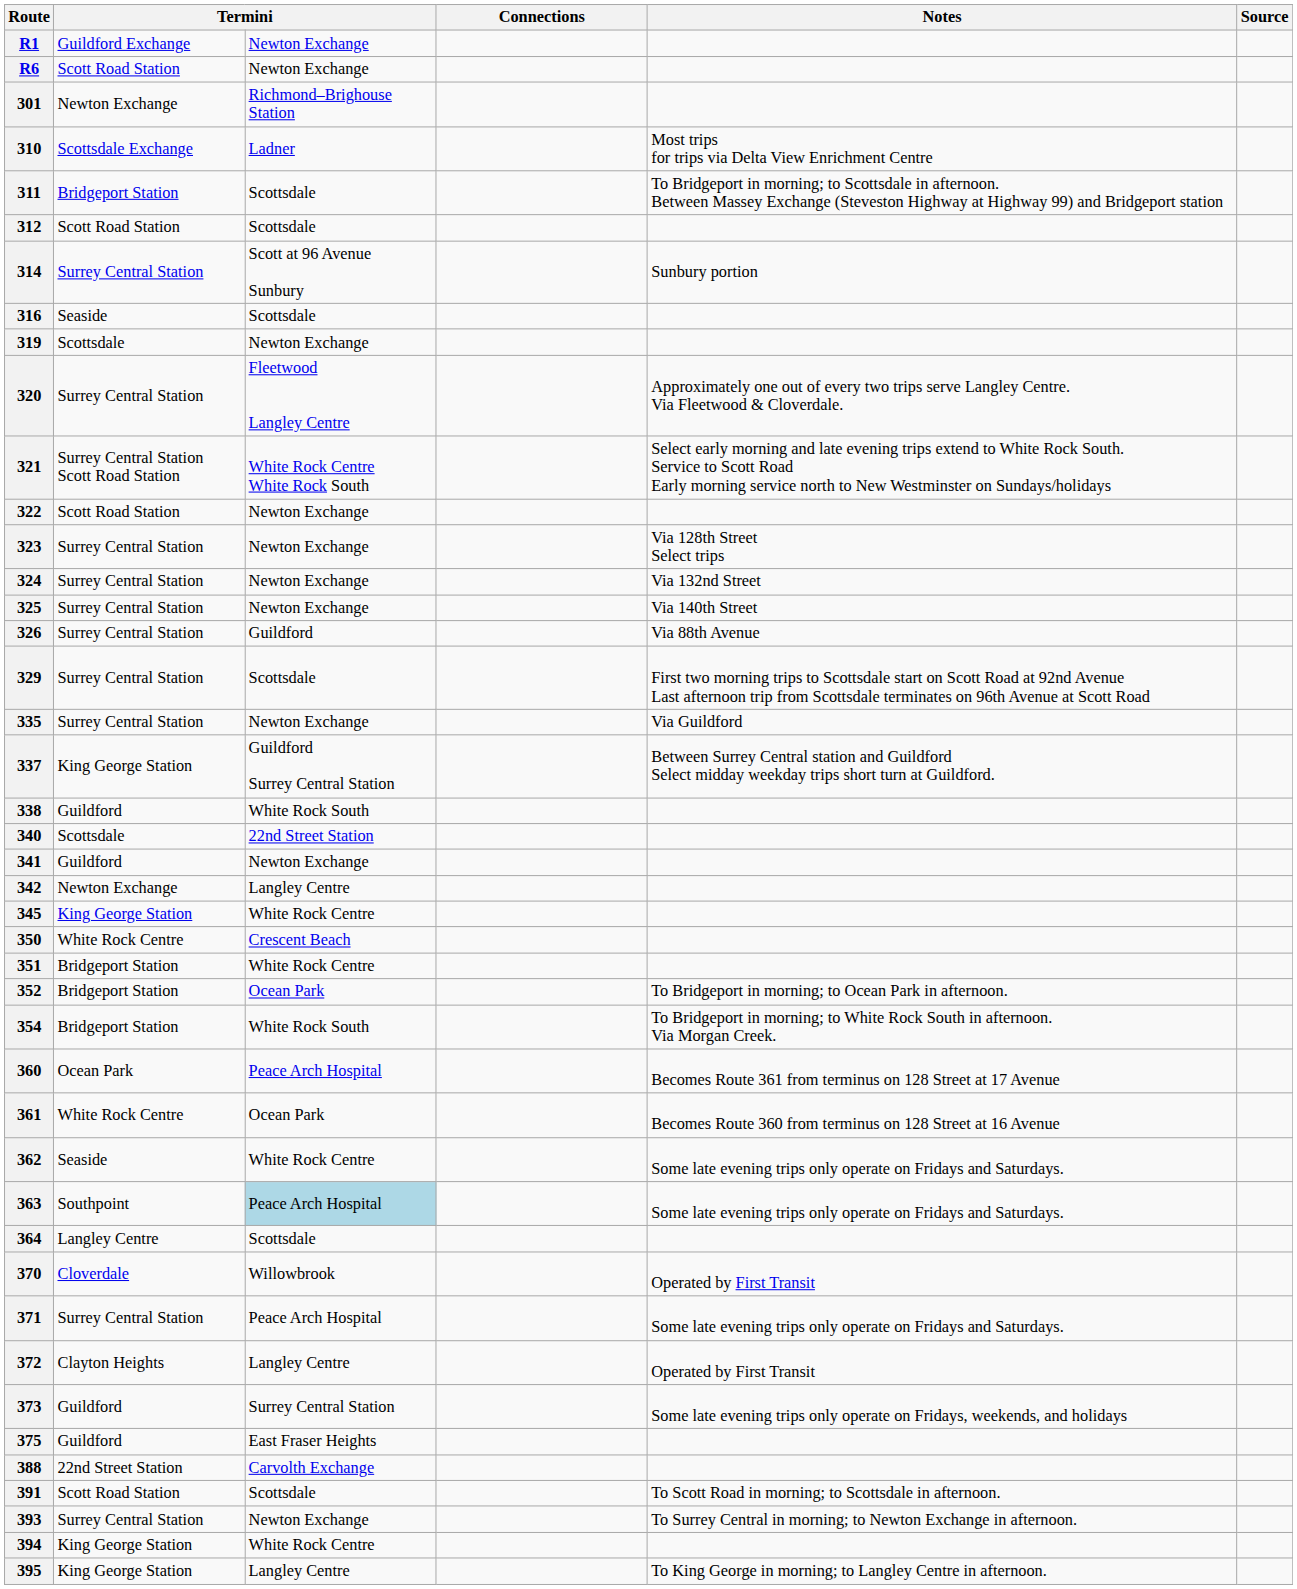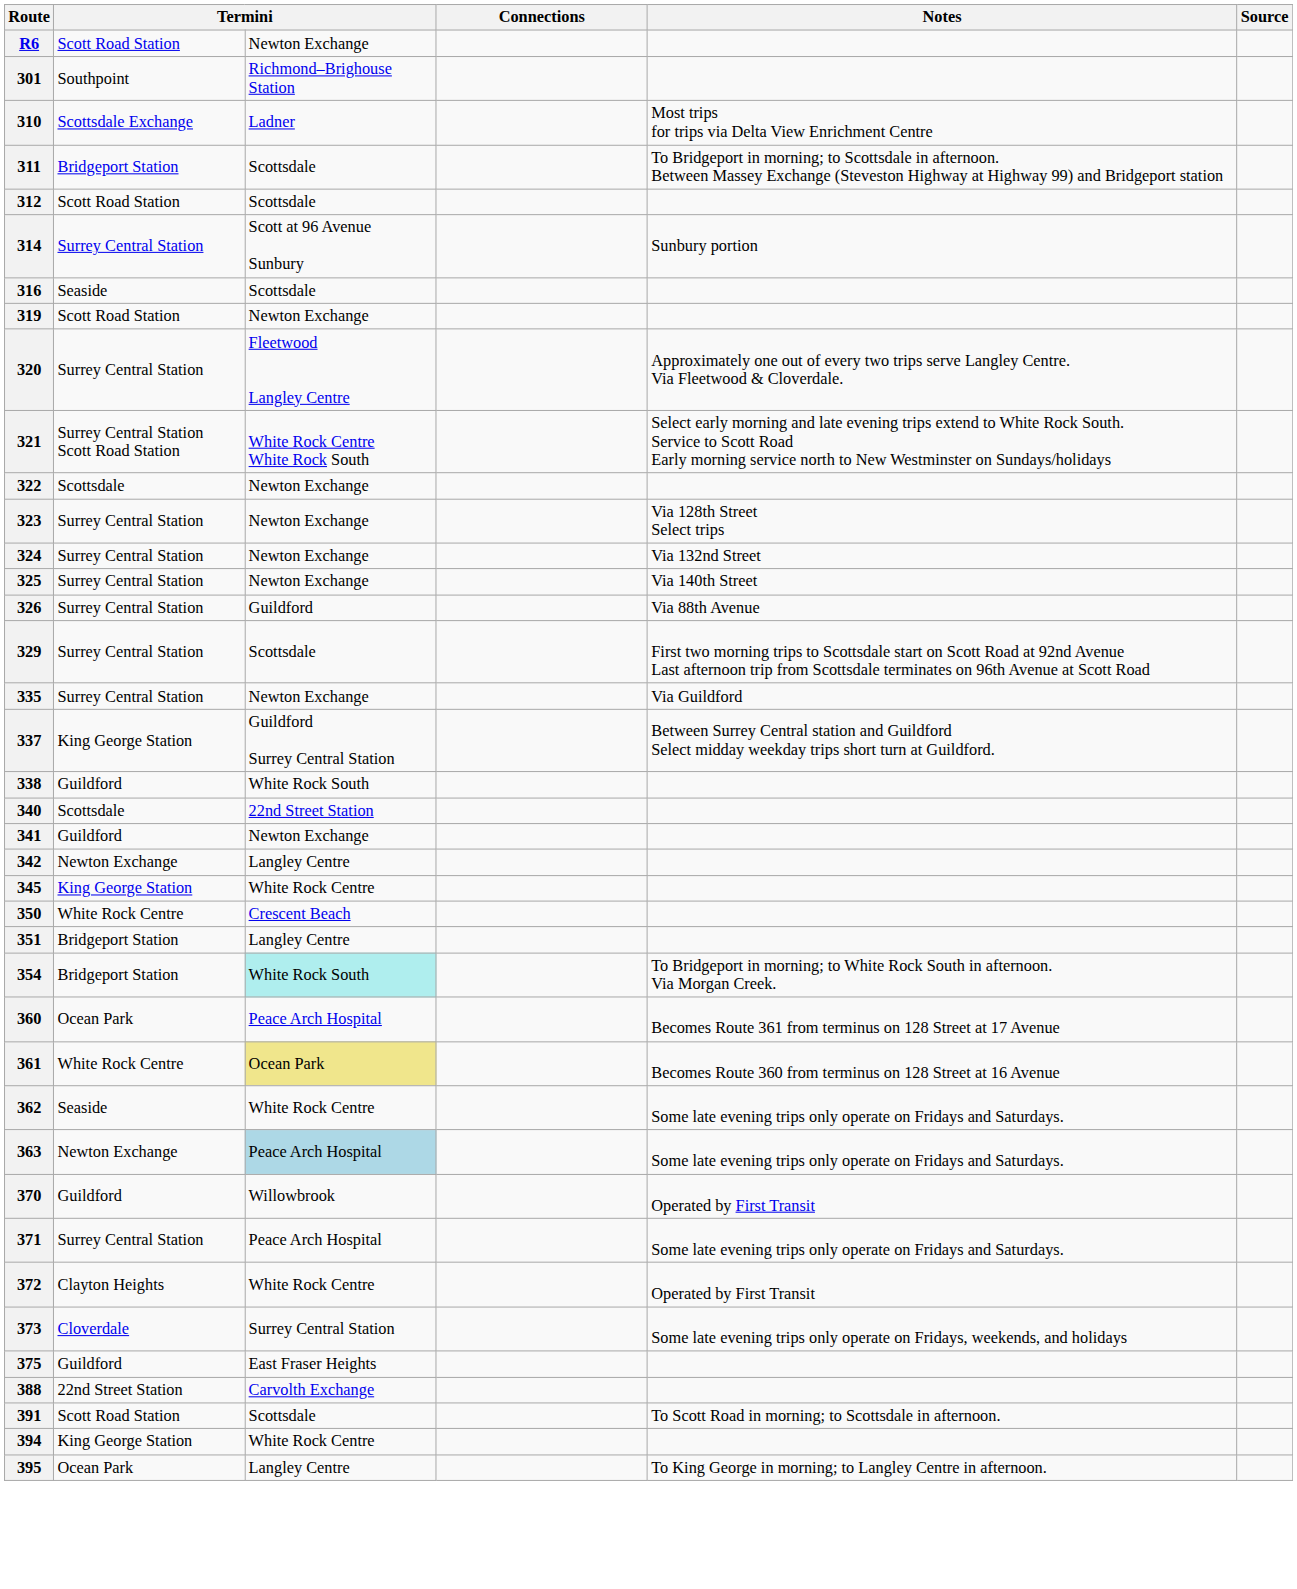- row: R1 | Guildford Exchange | Newton Exchange
301 | column 2: Newton Exchange -> Southpoint
319 | column 2: Scottsdale -> Scott Road Station
322 | column 2: Scott Road Station -> Scottsdale
351 | column 3: White Rock Centre -> Langley Centre
- row: 352 | Bridgeport Station | Ocean Park | To Bridgeport in morning; to Ocean Park in afternoon.
354 | column 3: no background -> paleturquoise background
361 | column 3: no background -> khaki background
363 | column 2: Southpoint -> Newton Exchange
- row: 364 | Langley Centre | Scottsdale
370 | column 2: Cloverdale -> Guildford
372 | column 3: Langley Centre -> White Rock Centre
373 | column 2: Guildford -> Cloverdale
- row: 393 | Surrey Central Station | Newton Exchange | To Surrey Central in morning; to Newton Exchange in afternoon.
395 | column 2: King George Station -> Ocean Park
